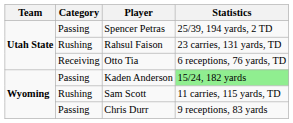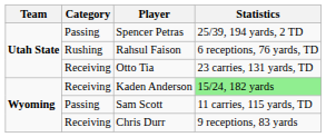Rahsul Faison | Statistics: 23 carries, 131 yards, TD -> 6 receptions, 76 yards, TD
Otto Tia | Statistics: 6 receptions, 76 yards, TD -> 23 carries, 131 yards, TD
Kaden Anderson | Category: Passing -> Receiving
Sam Scott | Category: Rushing -> Passing
Chris Durr | Category: Passing -> Receiving
